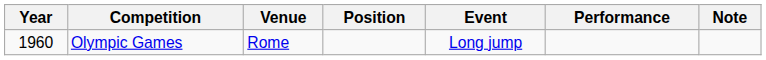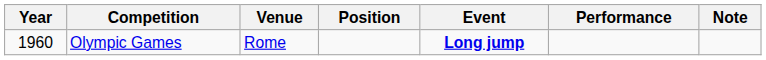Olympic Games | Event: normal -> bold
